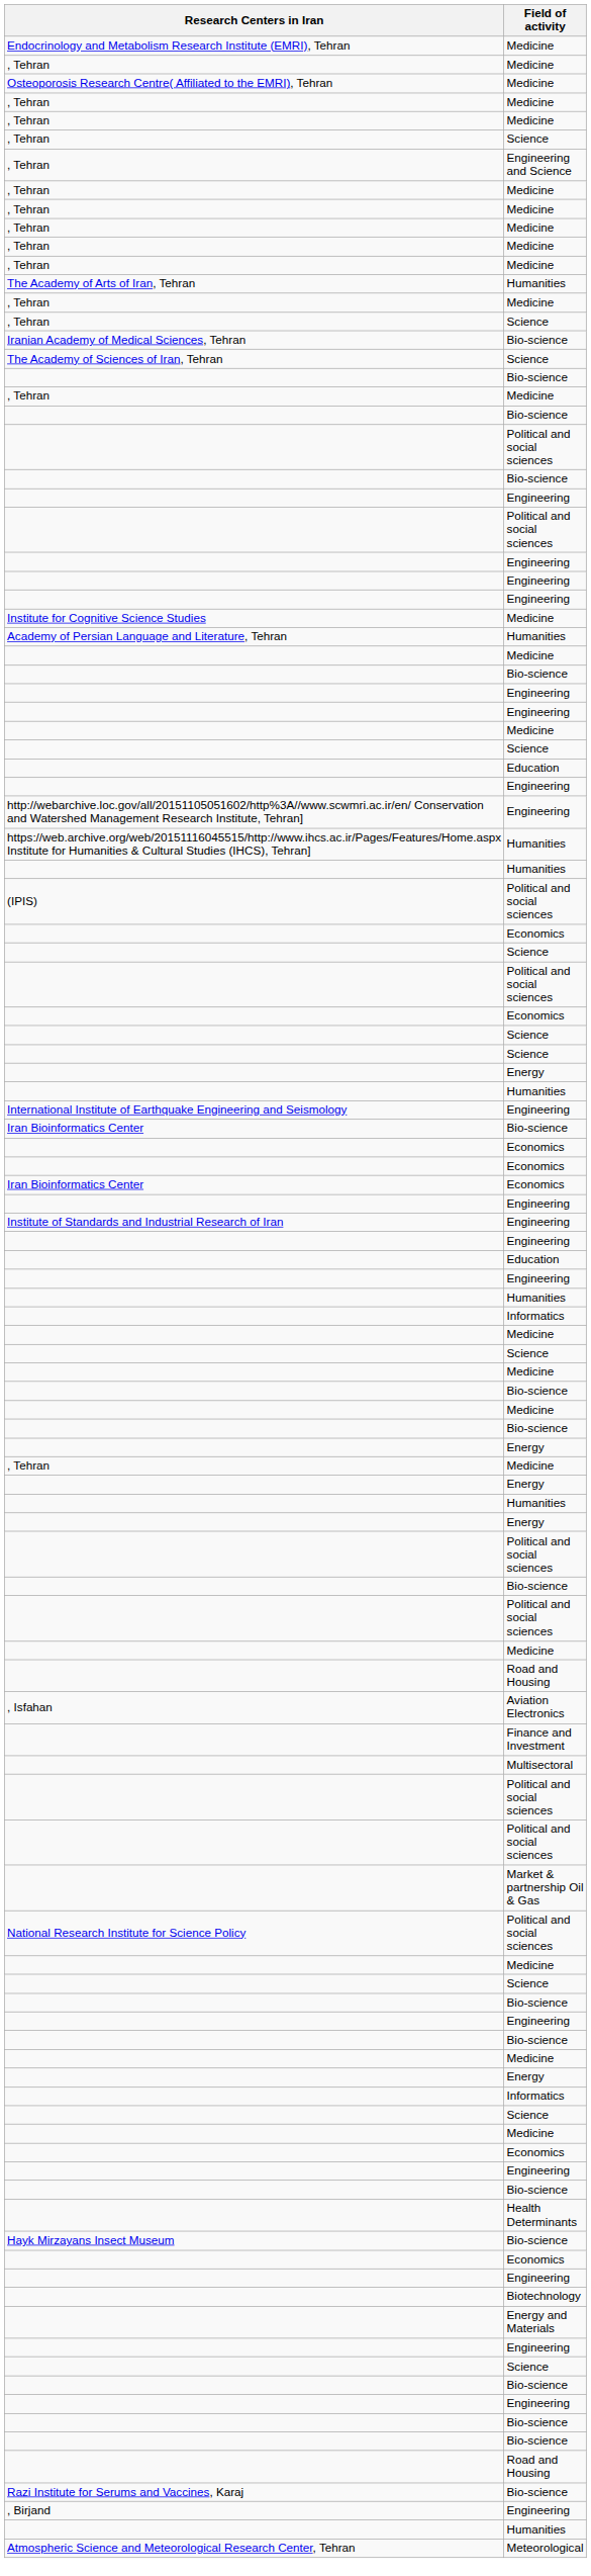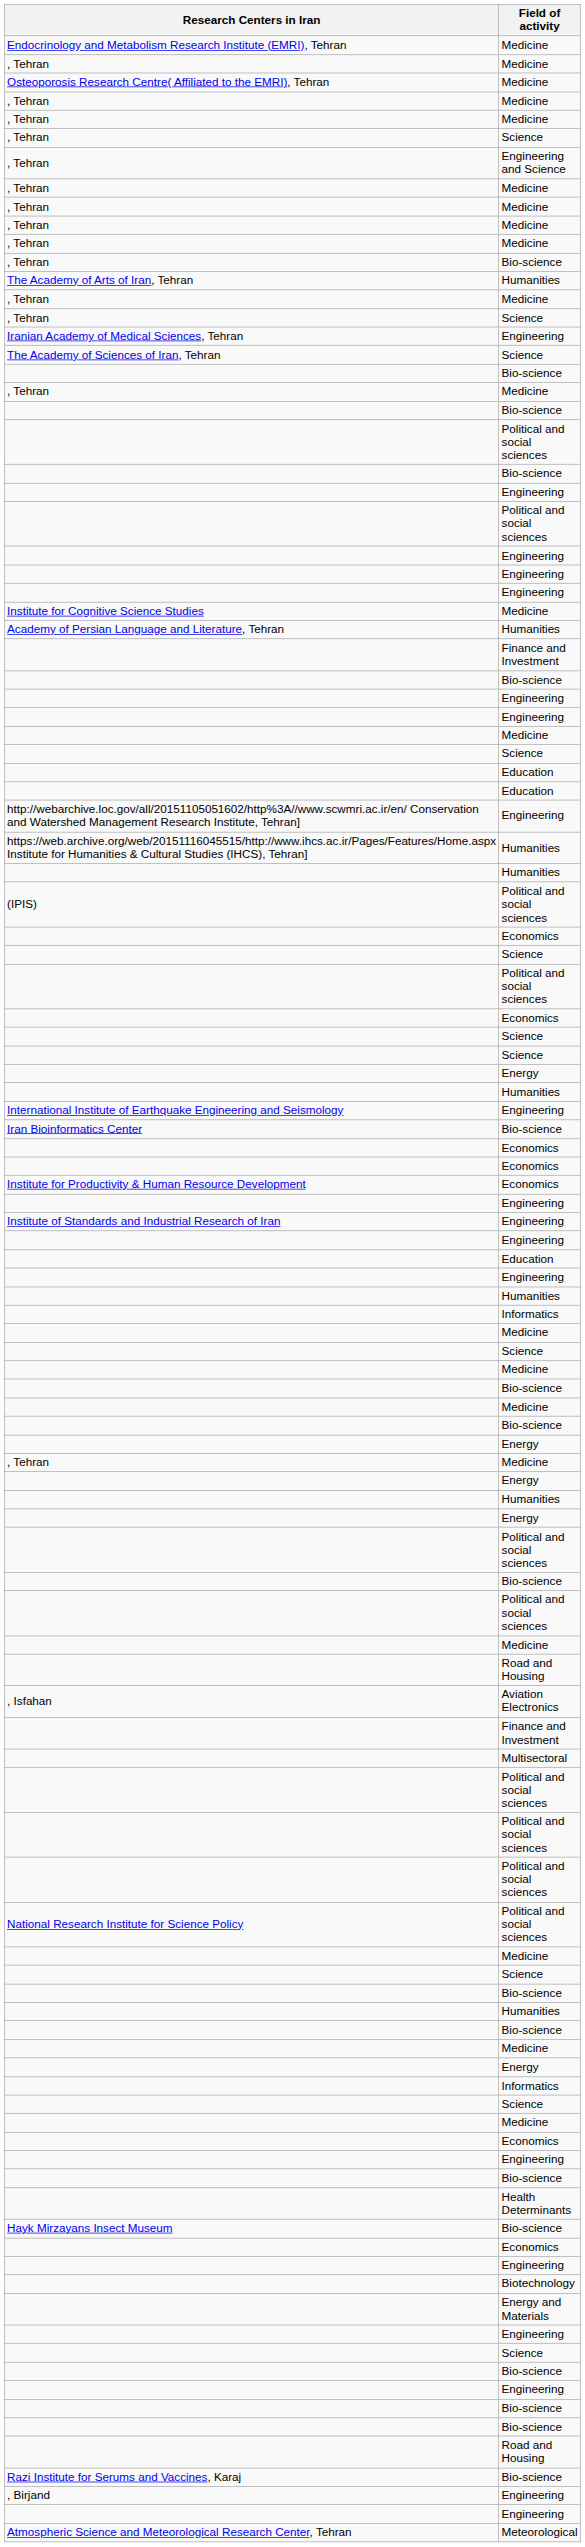row 13 | Field of activity: Medicine -> Bio-science
row 17 | Field of activity: Bio-science -> Engineering
row 31 | Field of activity: Medicine -> Finance and Investment
row 38 | Field of activity: Engineering -> Education
row 55 | Research Centers in Iran: Iran Bioinformatics Center -> Institute for Productivity & Human Resource Development
row 84 | Field of activity: Market & partnership Oil & Gas -> Political and social sciences
row 89 | Field of activity: Engineering -> Humanities
row 114 | Field of activity: Humanities -> Engineering
